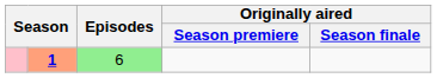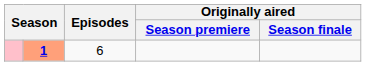row 3 | Episodes: lightgreen background -> no background
